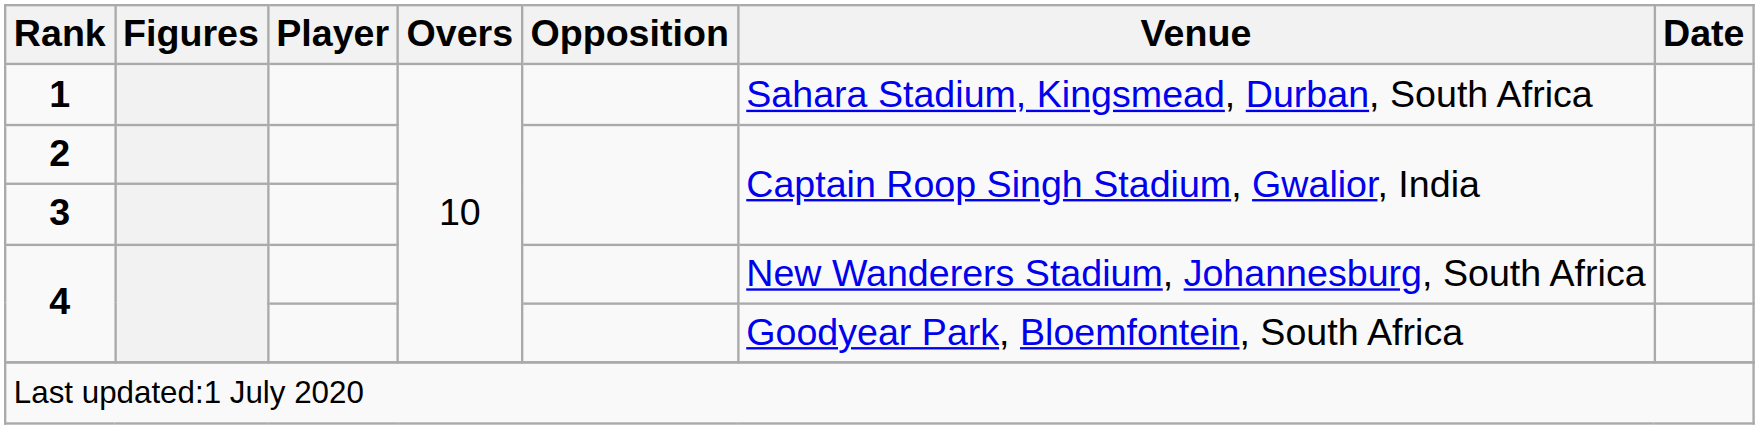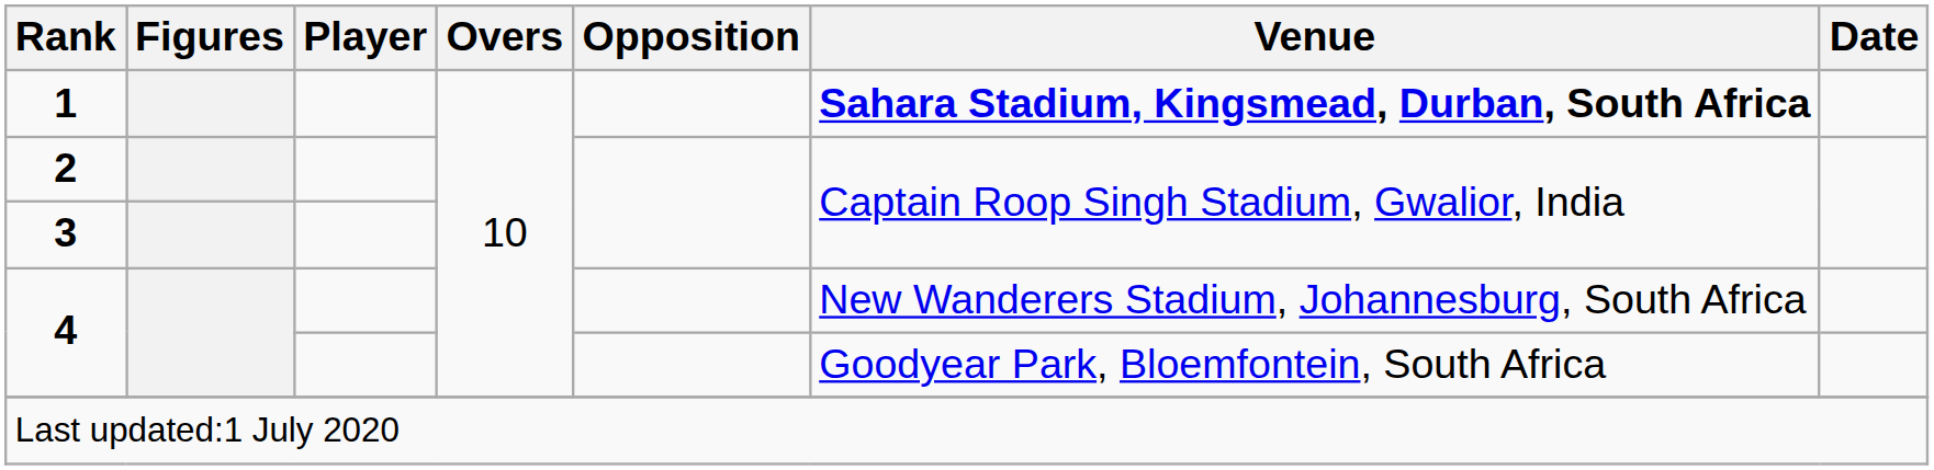1 | Venue: normal -> bold
